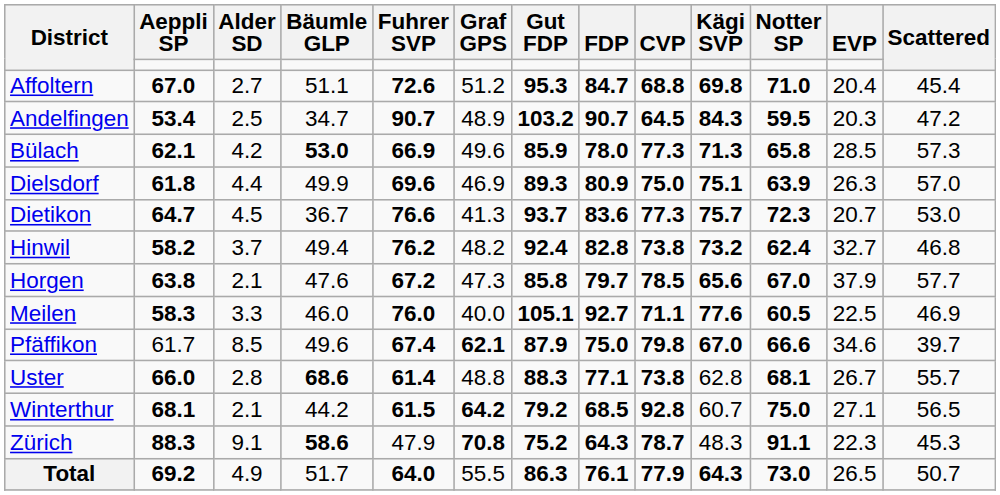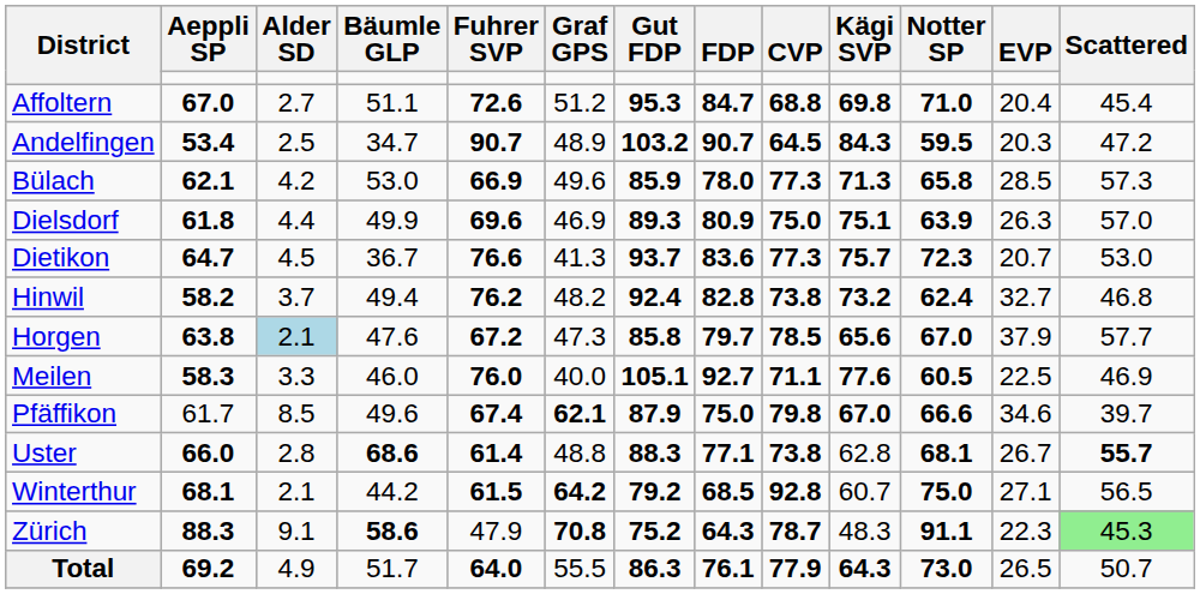Bülach | Bäumle GLP: bold -> normal
Horgen | Alder SD: no background -> lightblue background
Uster | Scattered: normal -> bold
Zürich | Scattered: no background -> lightgreen background
